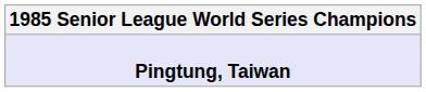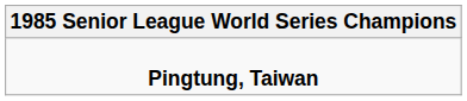row 2 | column 1: lavender background -> no background
